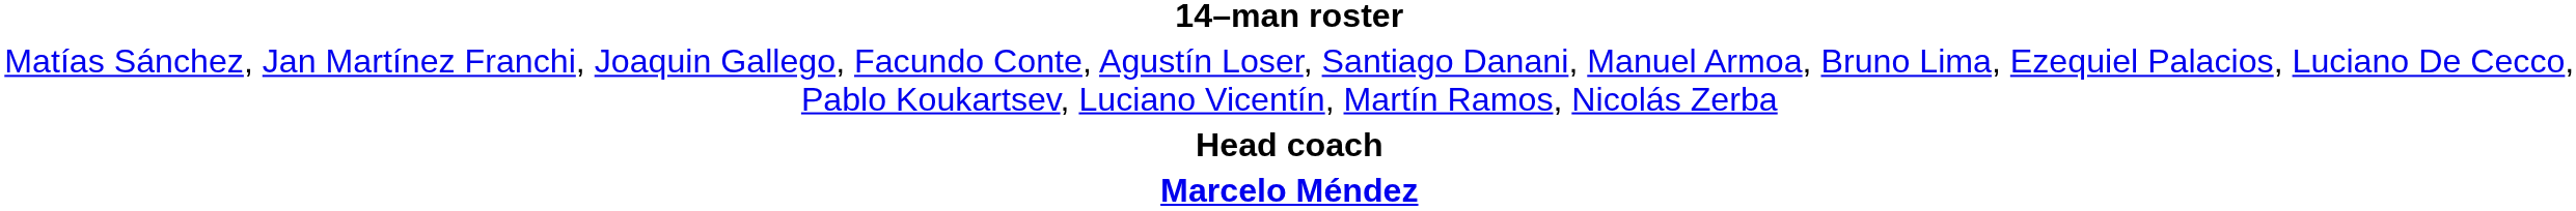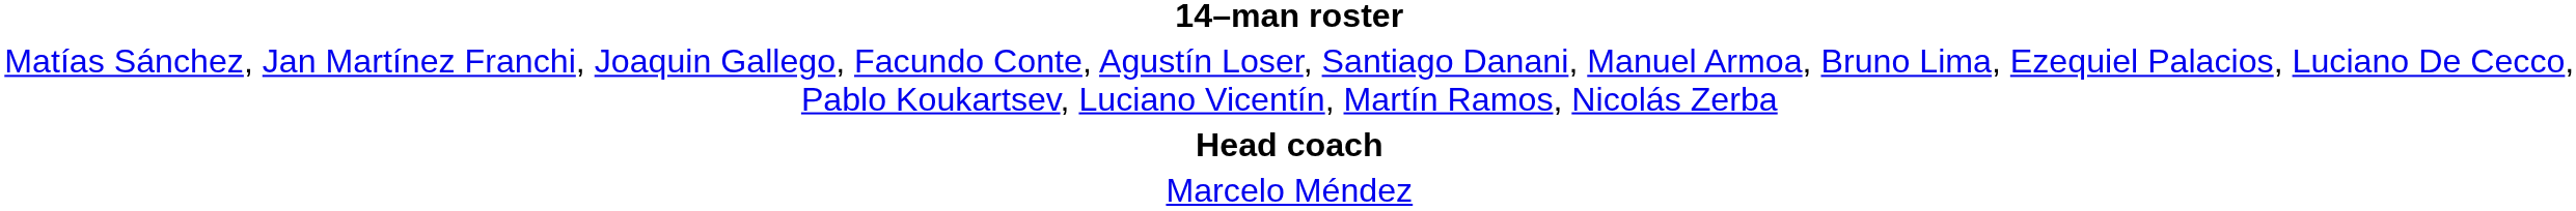row 4 | column 1: bold -> normal
